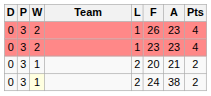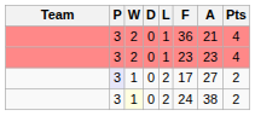columns swapped: Team <-> D
row 2 | F: 26 -> 36
row 2 | A: 23 -> 21
row 4 | P: no background -> lavender background
row 4 | F: 20 -> 17
row 4 | A: 21 -> 27
